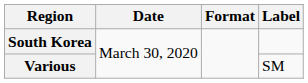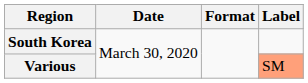Various | Label: no background -> lightsalmon background
